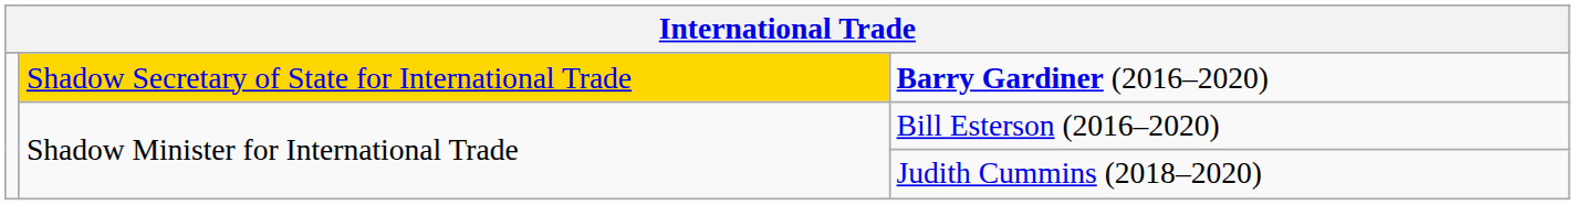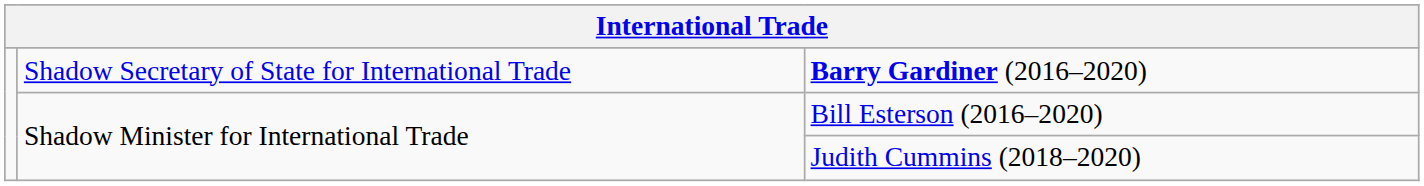Barry Gardiner (2016–2020) | column 2: gold background -> no background
